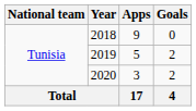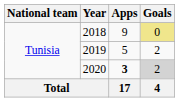2018 | Goals: no background -> khaki background
2020 | Apps: normal -> bold
2020 | Goals: no background -> lightgrey background
